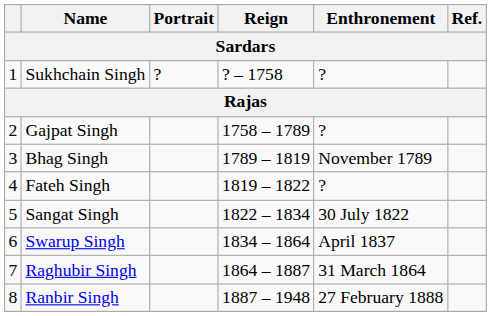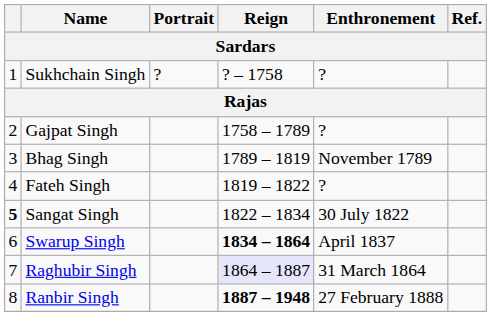Sangat Singh | column 1: normal -> bold
Swarup Singh | Reign: normal -> bold
Raghubir Singh | Reign: no background -> lavender background
Ranbir Singh | Reign: normal -> bold
